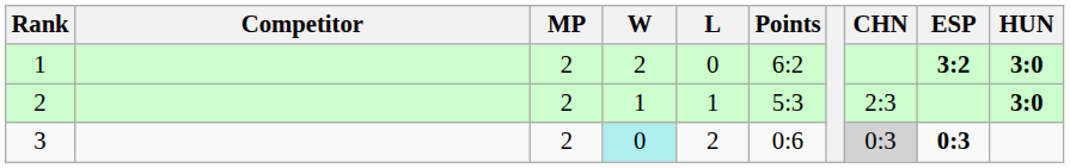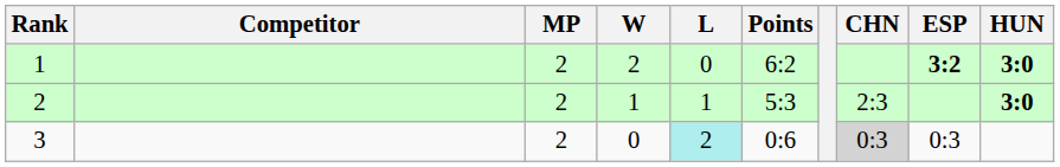3 | W: paleturquoise background -> no background
3 | L: no background -> paleturquoise background
3 | ESP: bold -> normal
